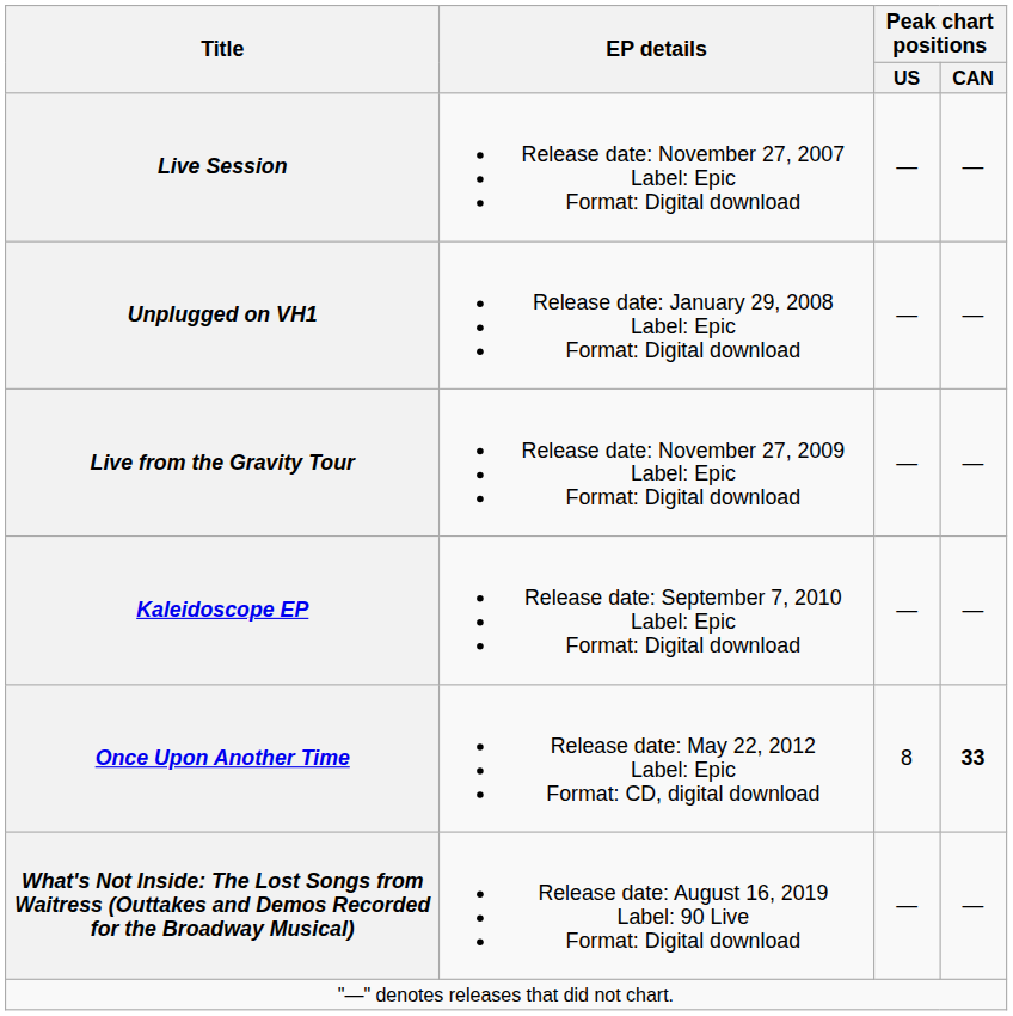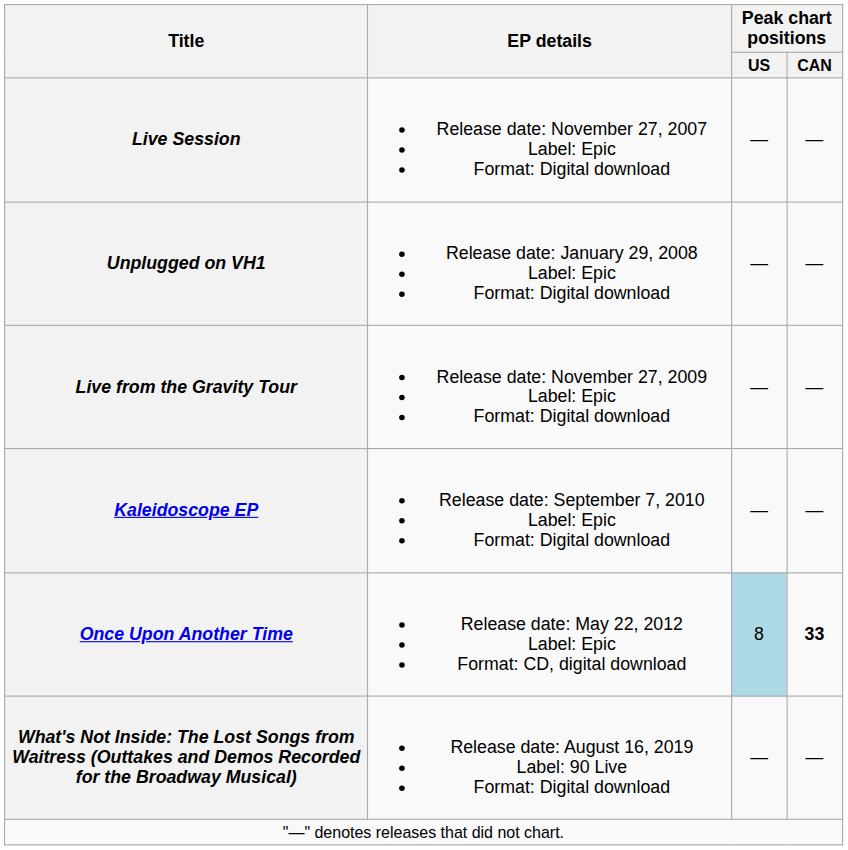Once Upon Another Time | Peak chart positions / US: no background -> lightblue background
